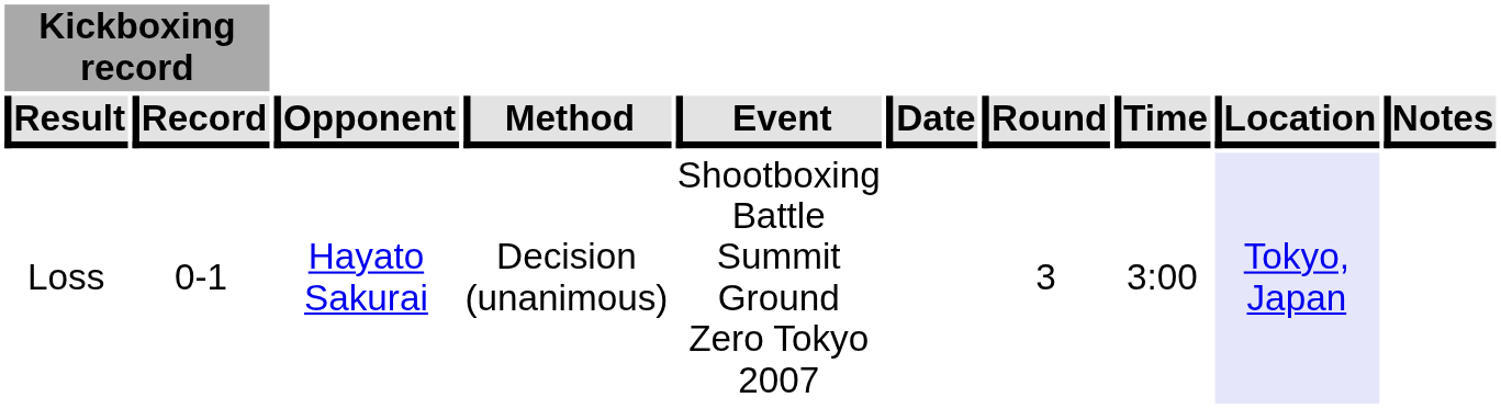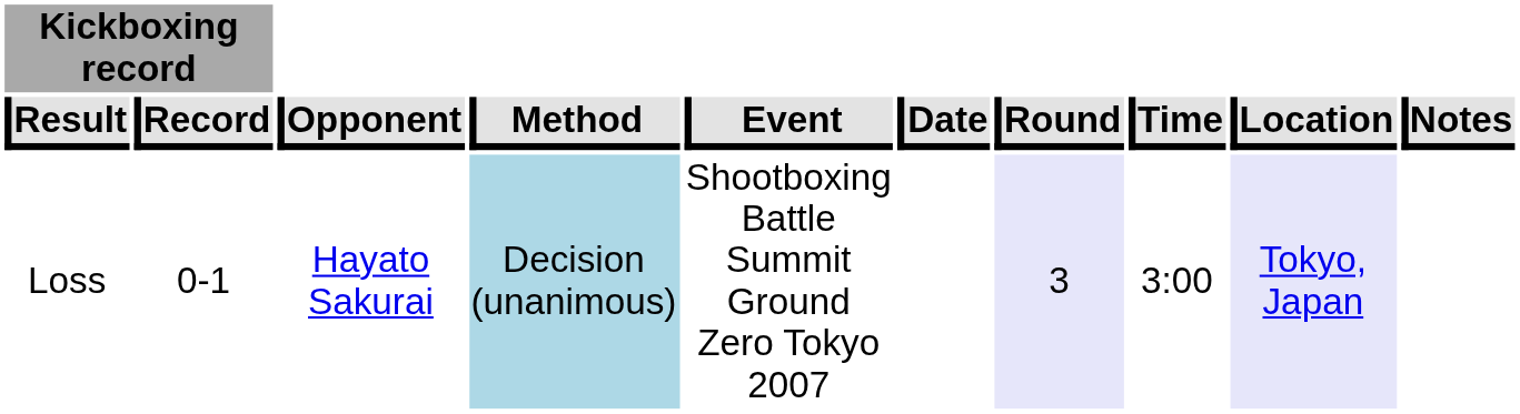Loss | Method: no background -> lightblue background
Loss | Round: no background -> lavender background
